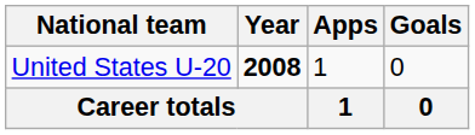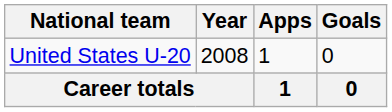United States U-20 | Year: bold -> normal
